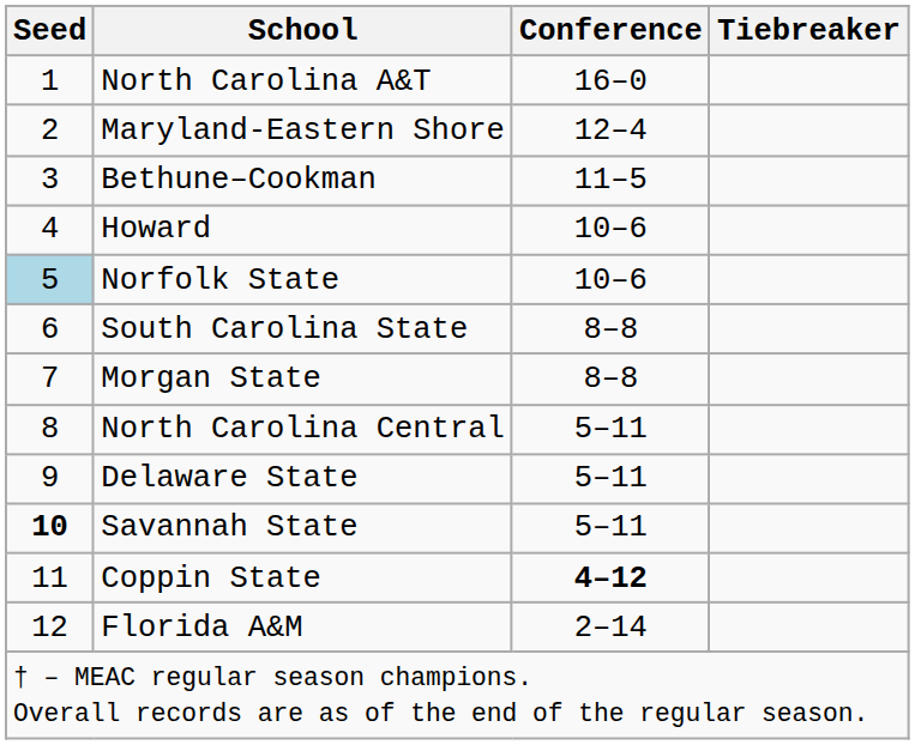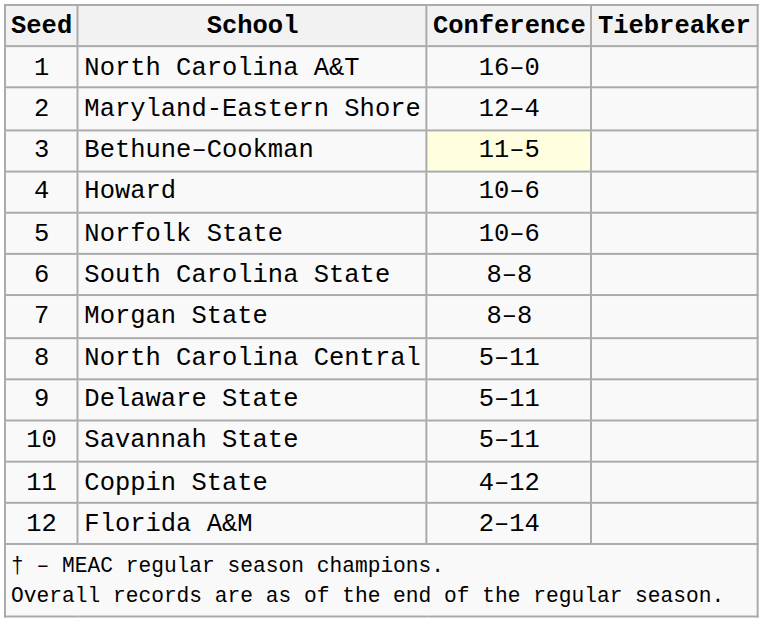Bethune–Cookman | Conference: no background -> lightyellow background
Norfolk State | Seed: lightblue background -> no background
Savannah State | Seed: bold -> normal
Coppin State | Conference: bold -> normal
